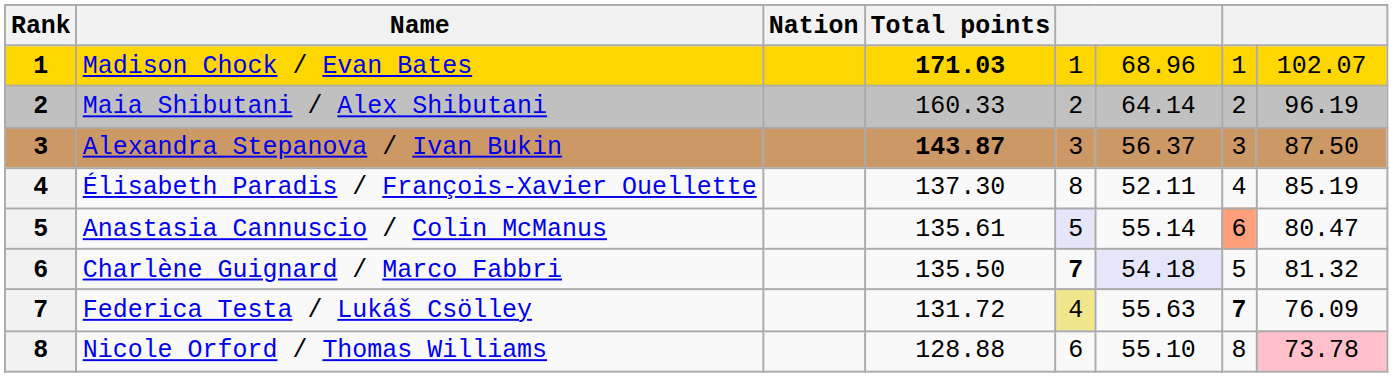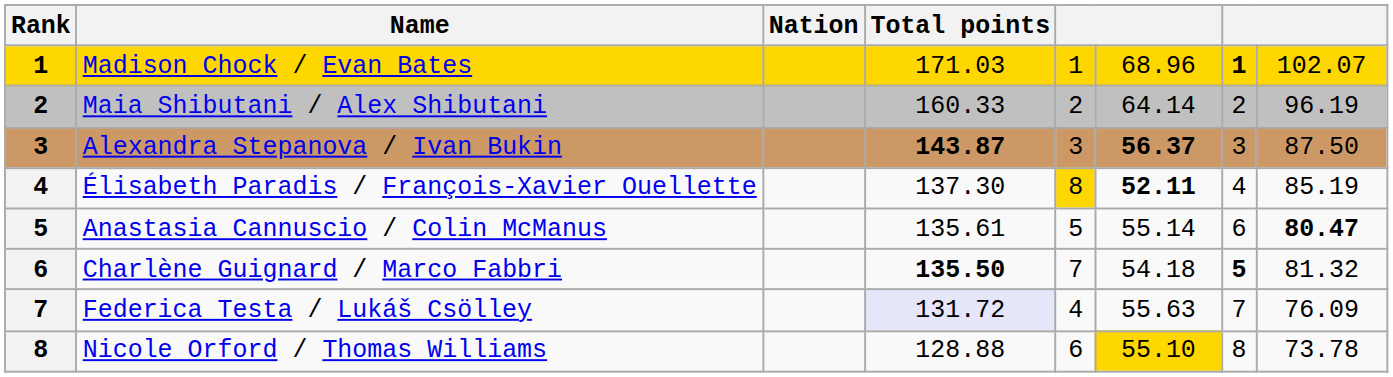Madison Chock / Evan Bates | Total points: bold -> normal
Madison Chock / Evan Bates | column 7: normal -> bold
Alexandra Stepanova / Ivan Bukin | column 6: normal -> bold
Élisabeth Paradis / François-Xavier Ouellette | column 5: no background -> gold background
Élisabeth Paradis / François-Xavier Ouellette | column 6: normal -> bold
Anastasia Cannuscio / Colin McManus | column 5: lavender background -> no background
Anastasia Cannuscio / Colin McManus | column 7: lightsalmon background -> no background
Anastasia Cannuscio / Colin McManus | column 8: normal -> bold
Charlène Guignard / Marco Fabbri | Total points: normal -> bold
Charlène Guignard / Marco Fabbri | column 5: bold -> normal
Charlène Guignard / Marco Fabbri | column 6: lavender background -> no background
Charlène Guignard / Marco Fabbri | column 7: normal -> bold
Federica Testa / Lukáš Csölley | Total points: no background -> lavender background
Federica Testa / Lukáš Csölley | column 5: khaki background -> no background
Federica Testa / Lukáš Csölley | column 7: bold -> normal
Nicole Orford / Thomas Williams | column 6: no background -> gold background
Nicole Orford / Thomas Williams | column 8: pink background -> no background
